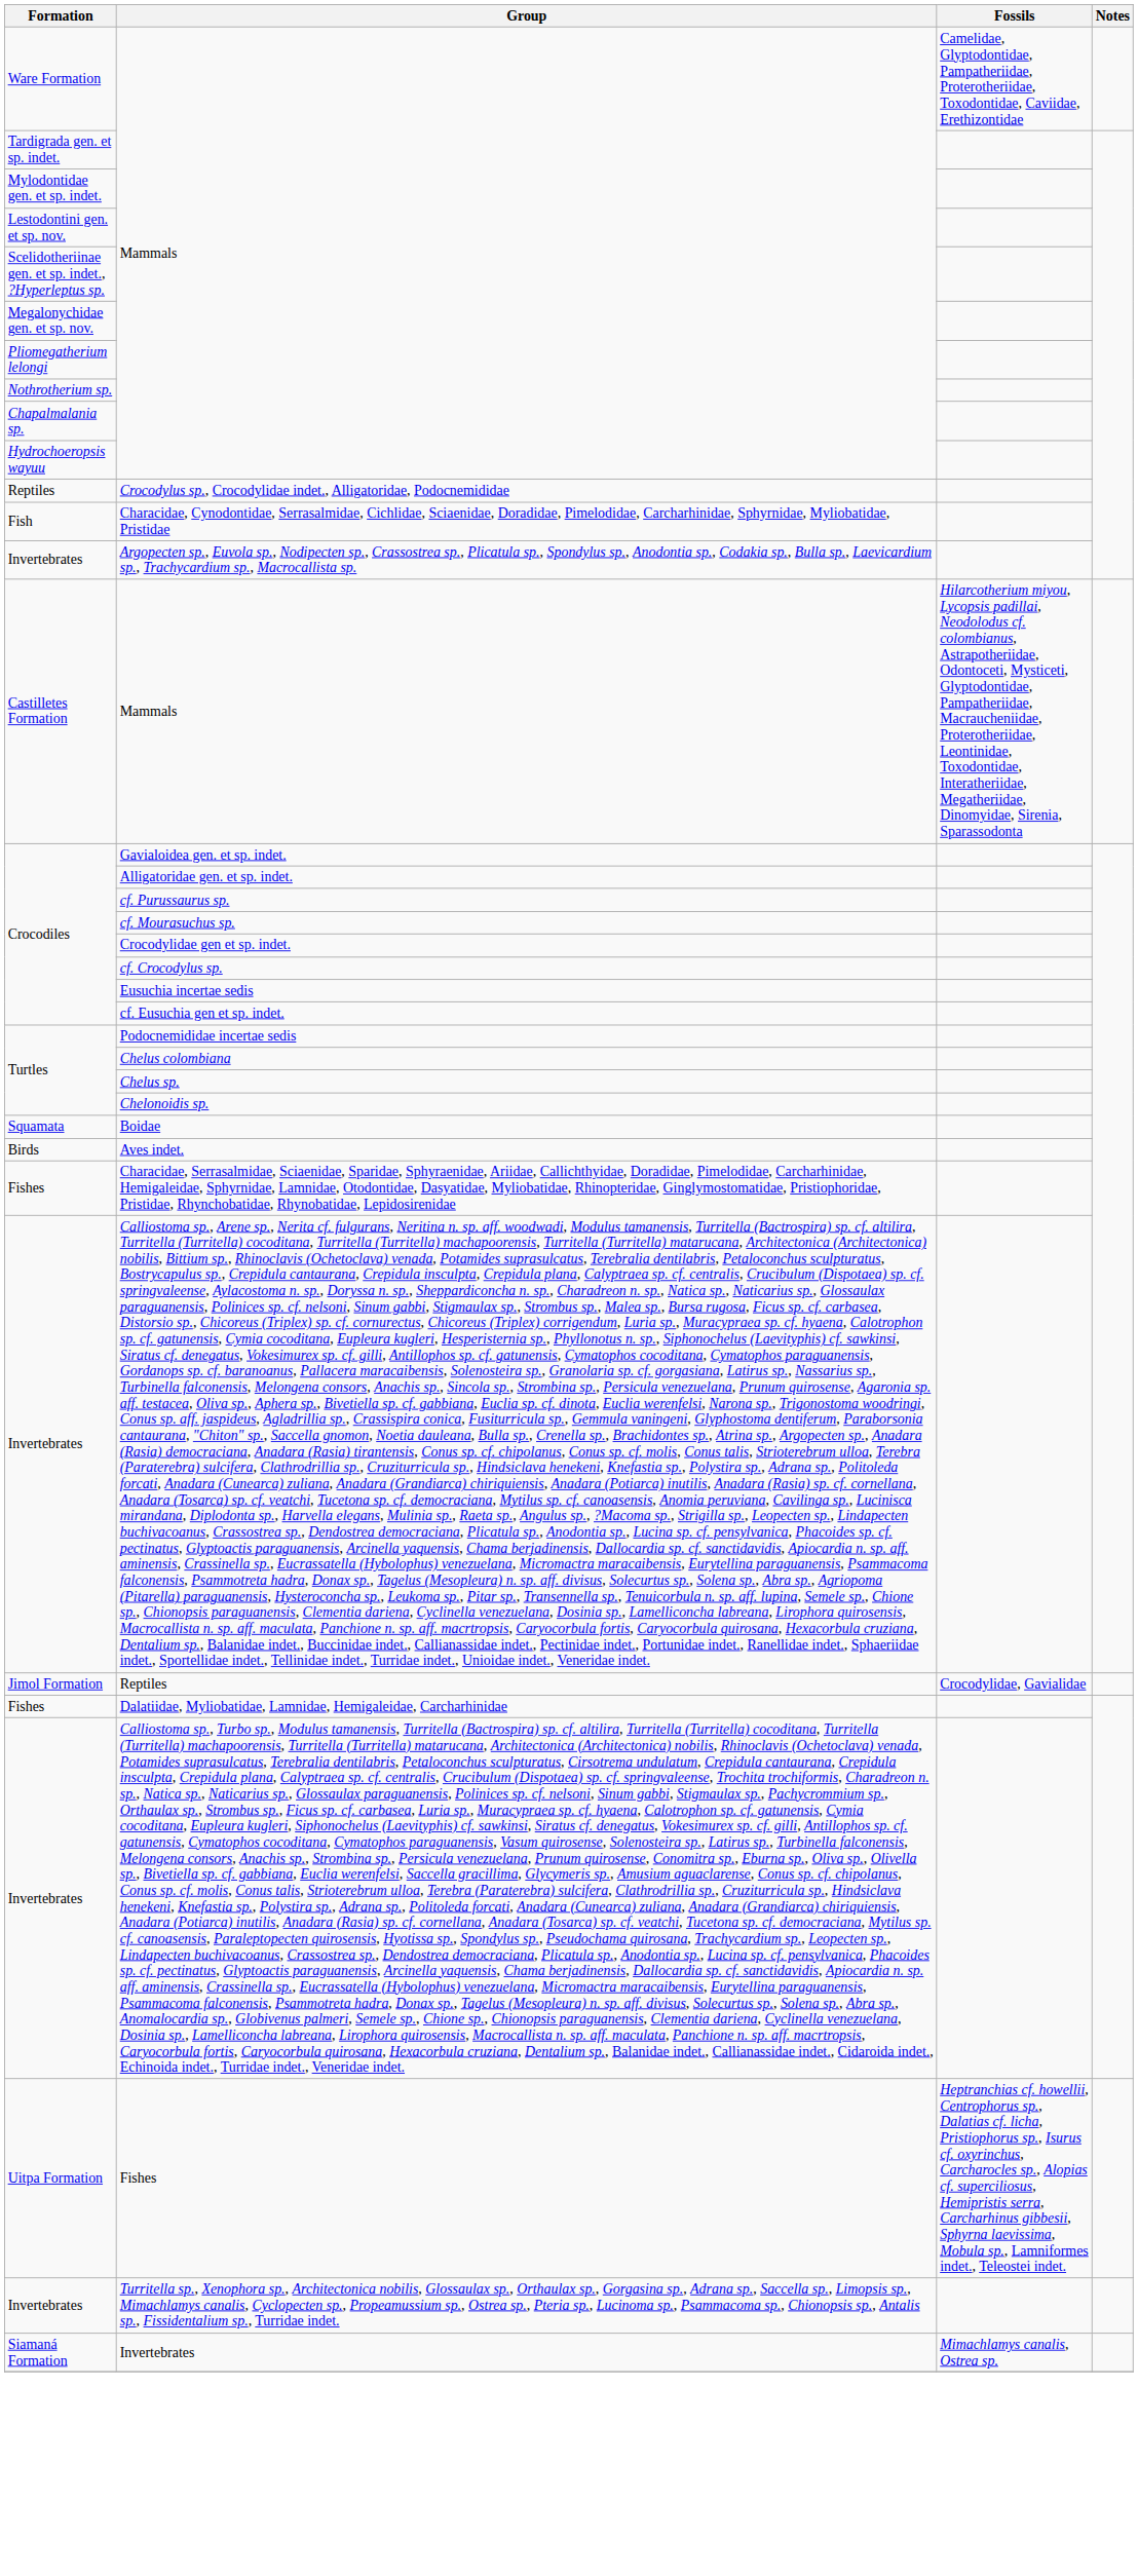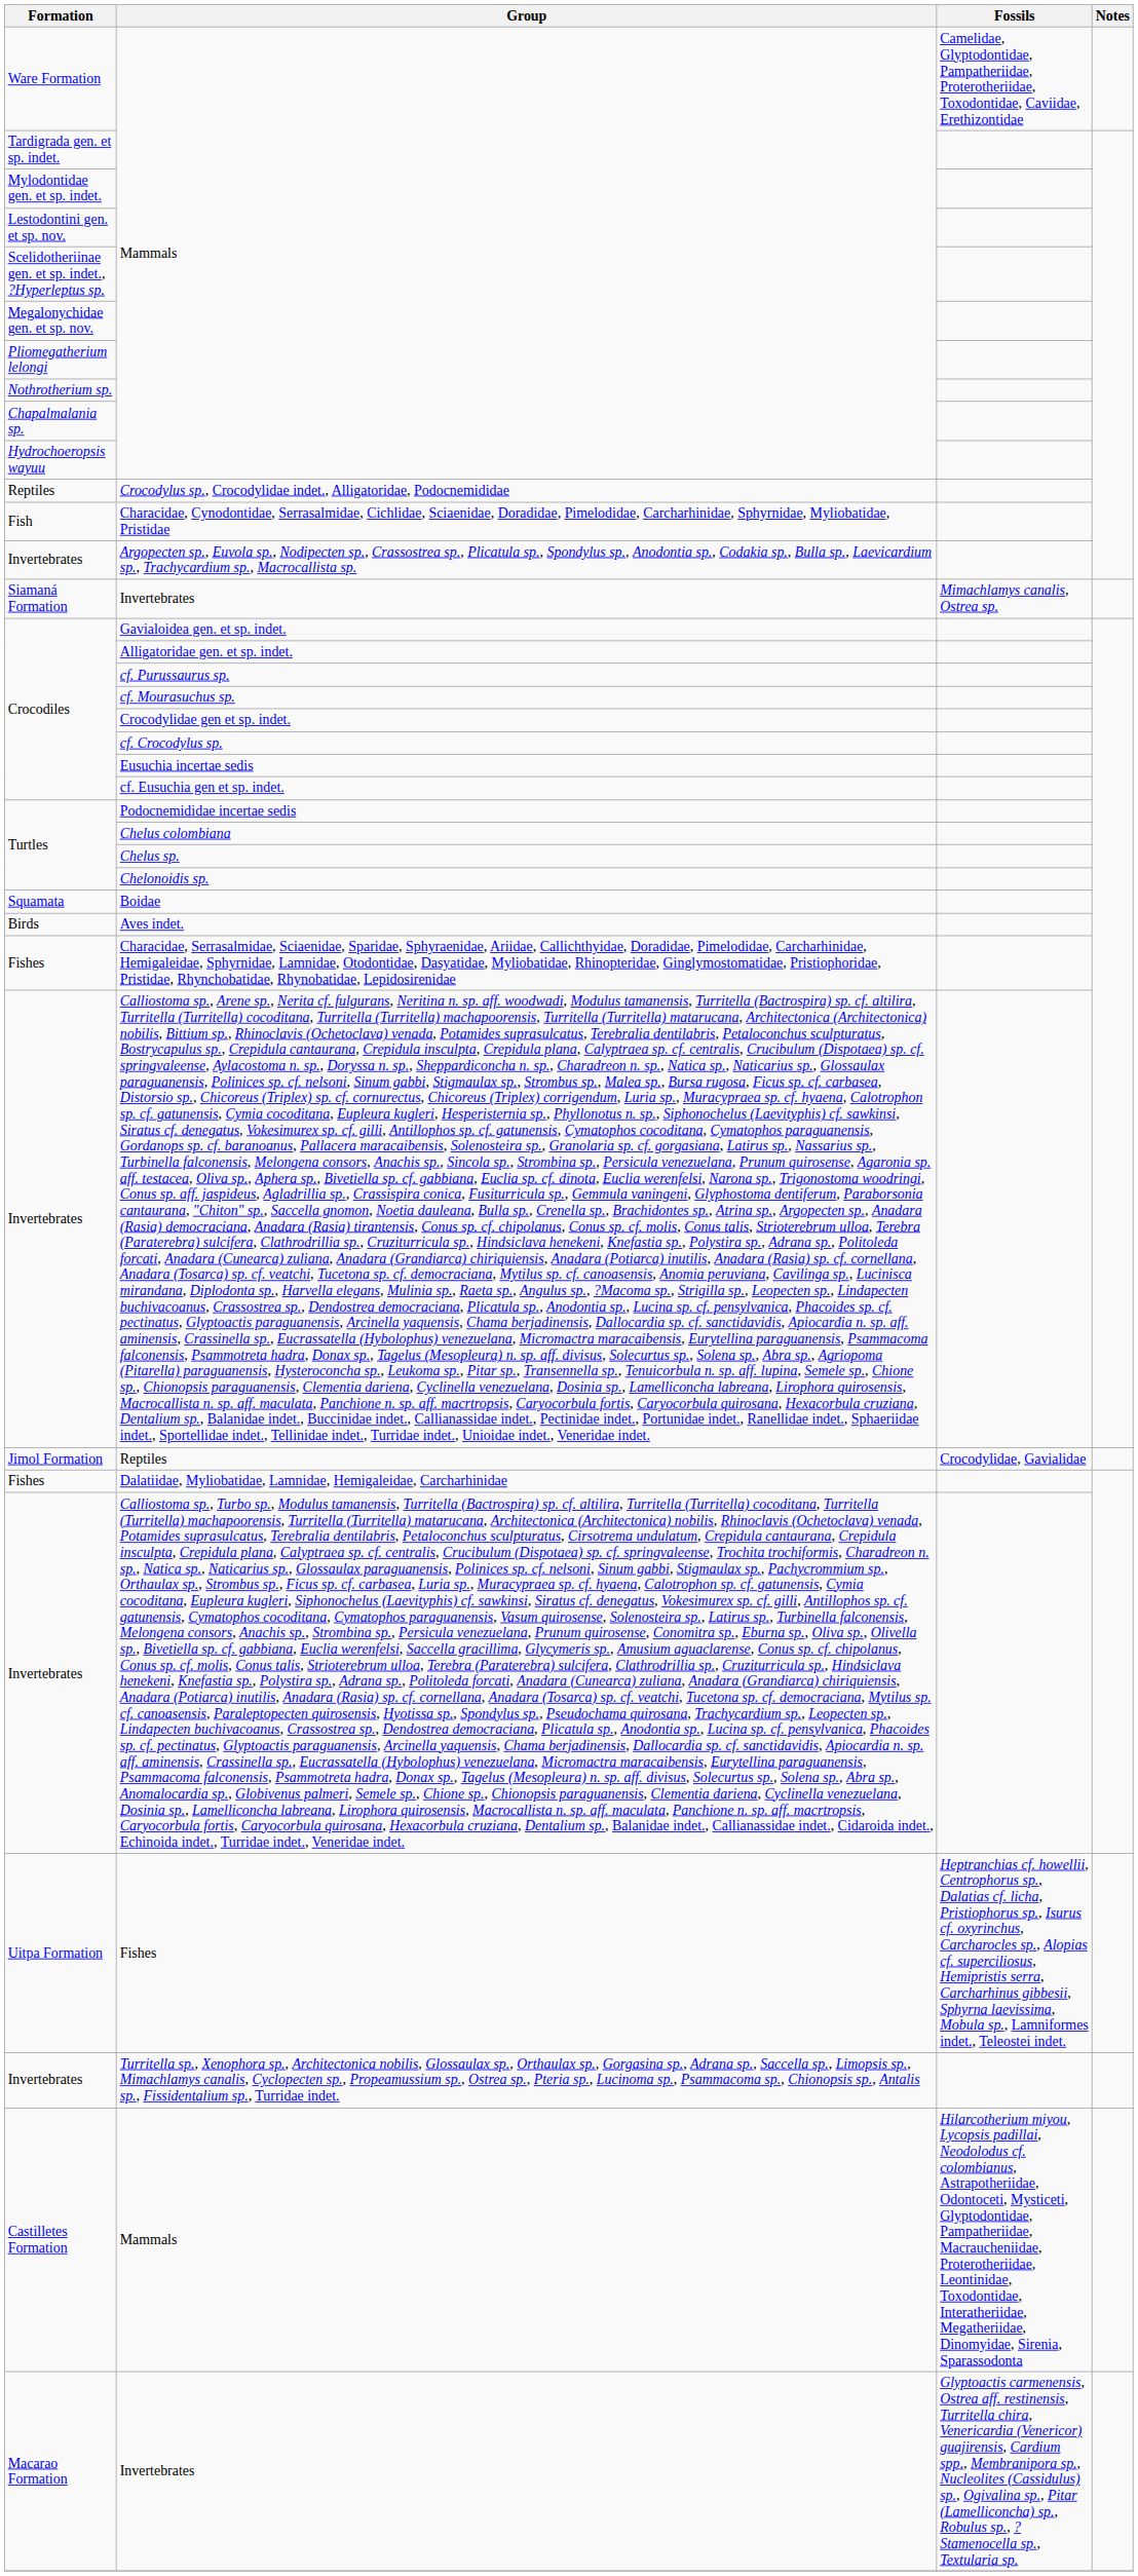rows swapped: Castilletes Formation / Mammals <-> Siamaná Formation / Invertebrates
+ row: Macarao Formation | Invertebrates | Glyptoactis carmenensis, Ostrea aff. restinensis, Turritella chira, Venericardia (Venericor) guajirensis, Cardium spp., Membranipora sp., Nucleolites (Cassidulus) sp., Ogivalina sp., Pitar (Lamelliconcha) sp., Robulus sp., ?Stamenocella sp., Textularia sp.
